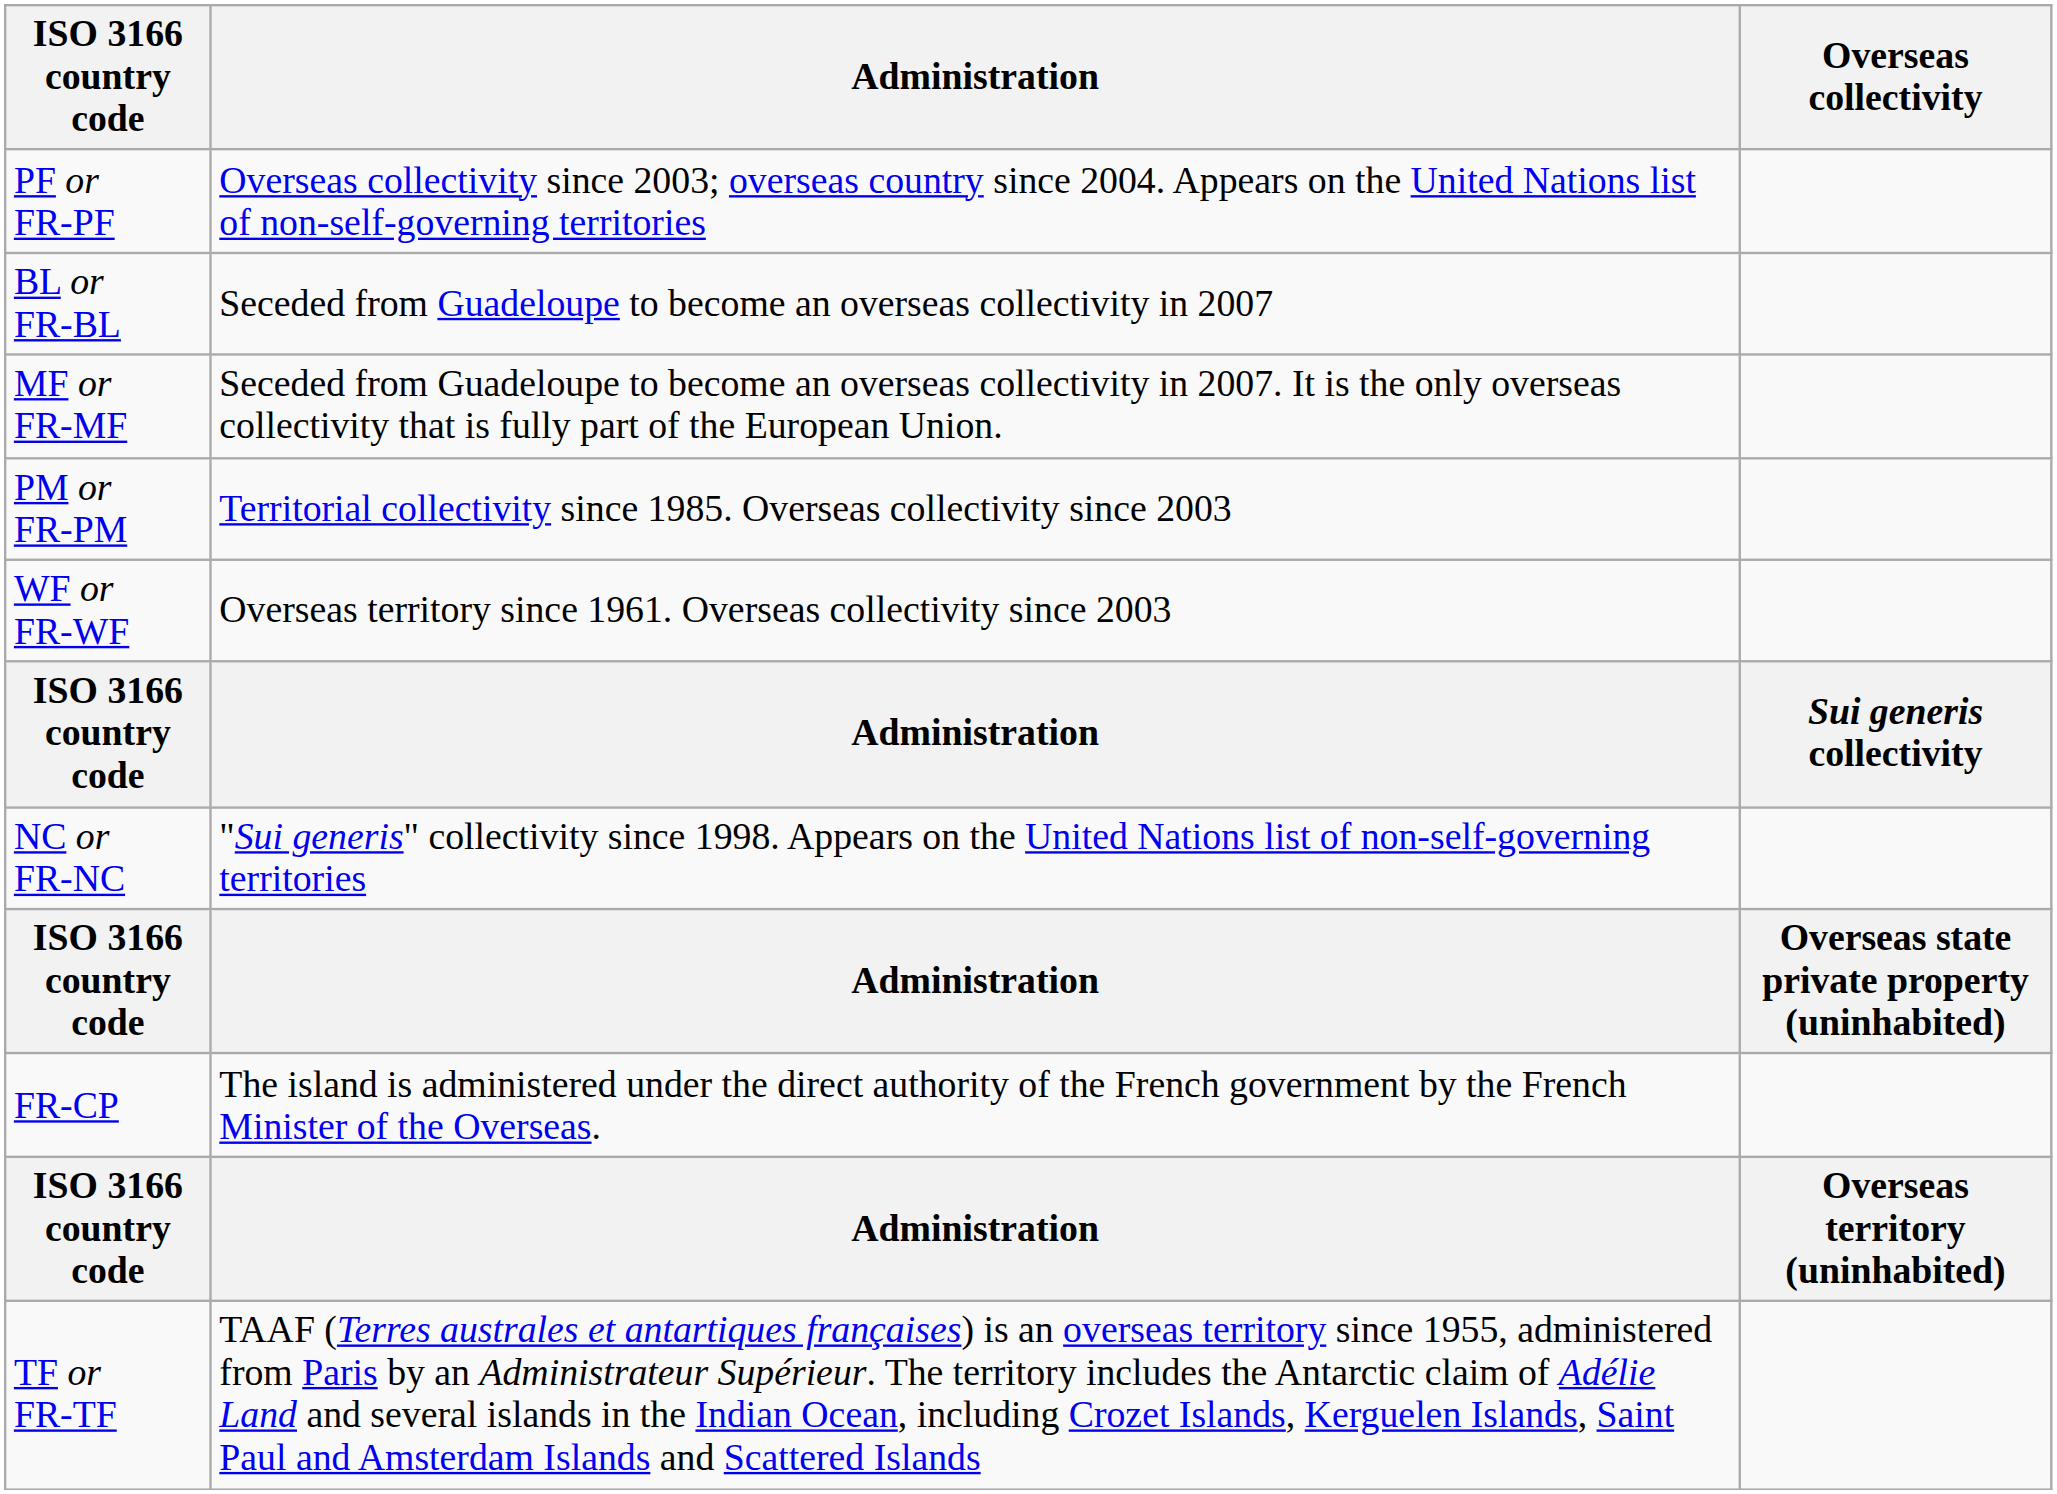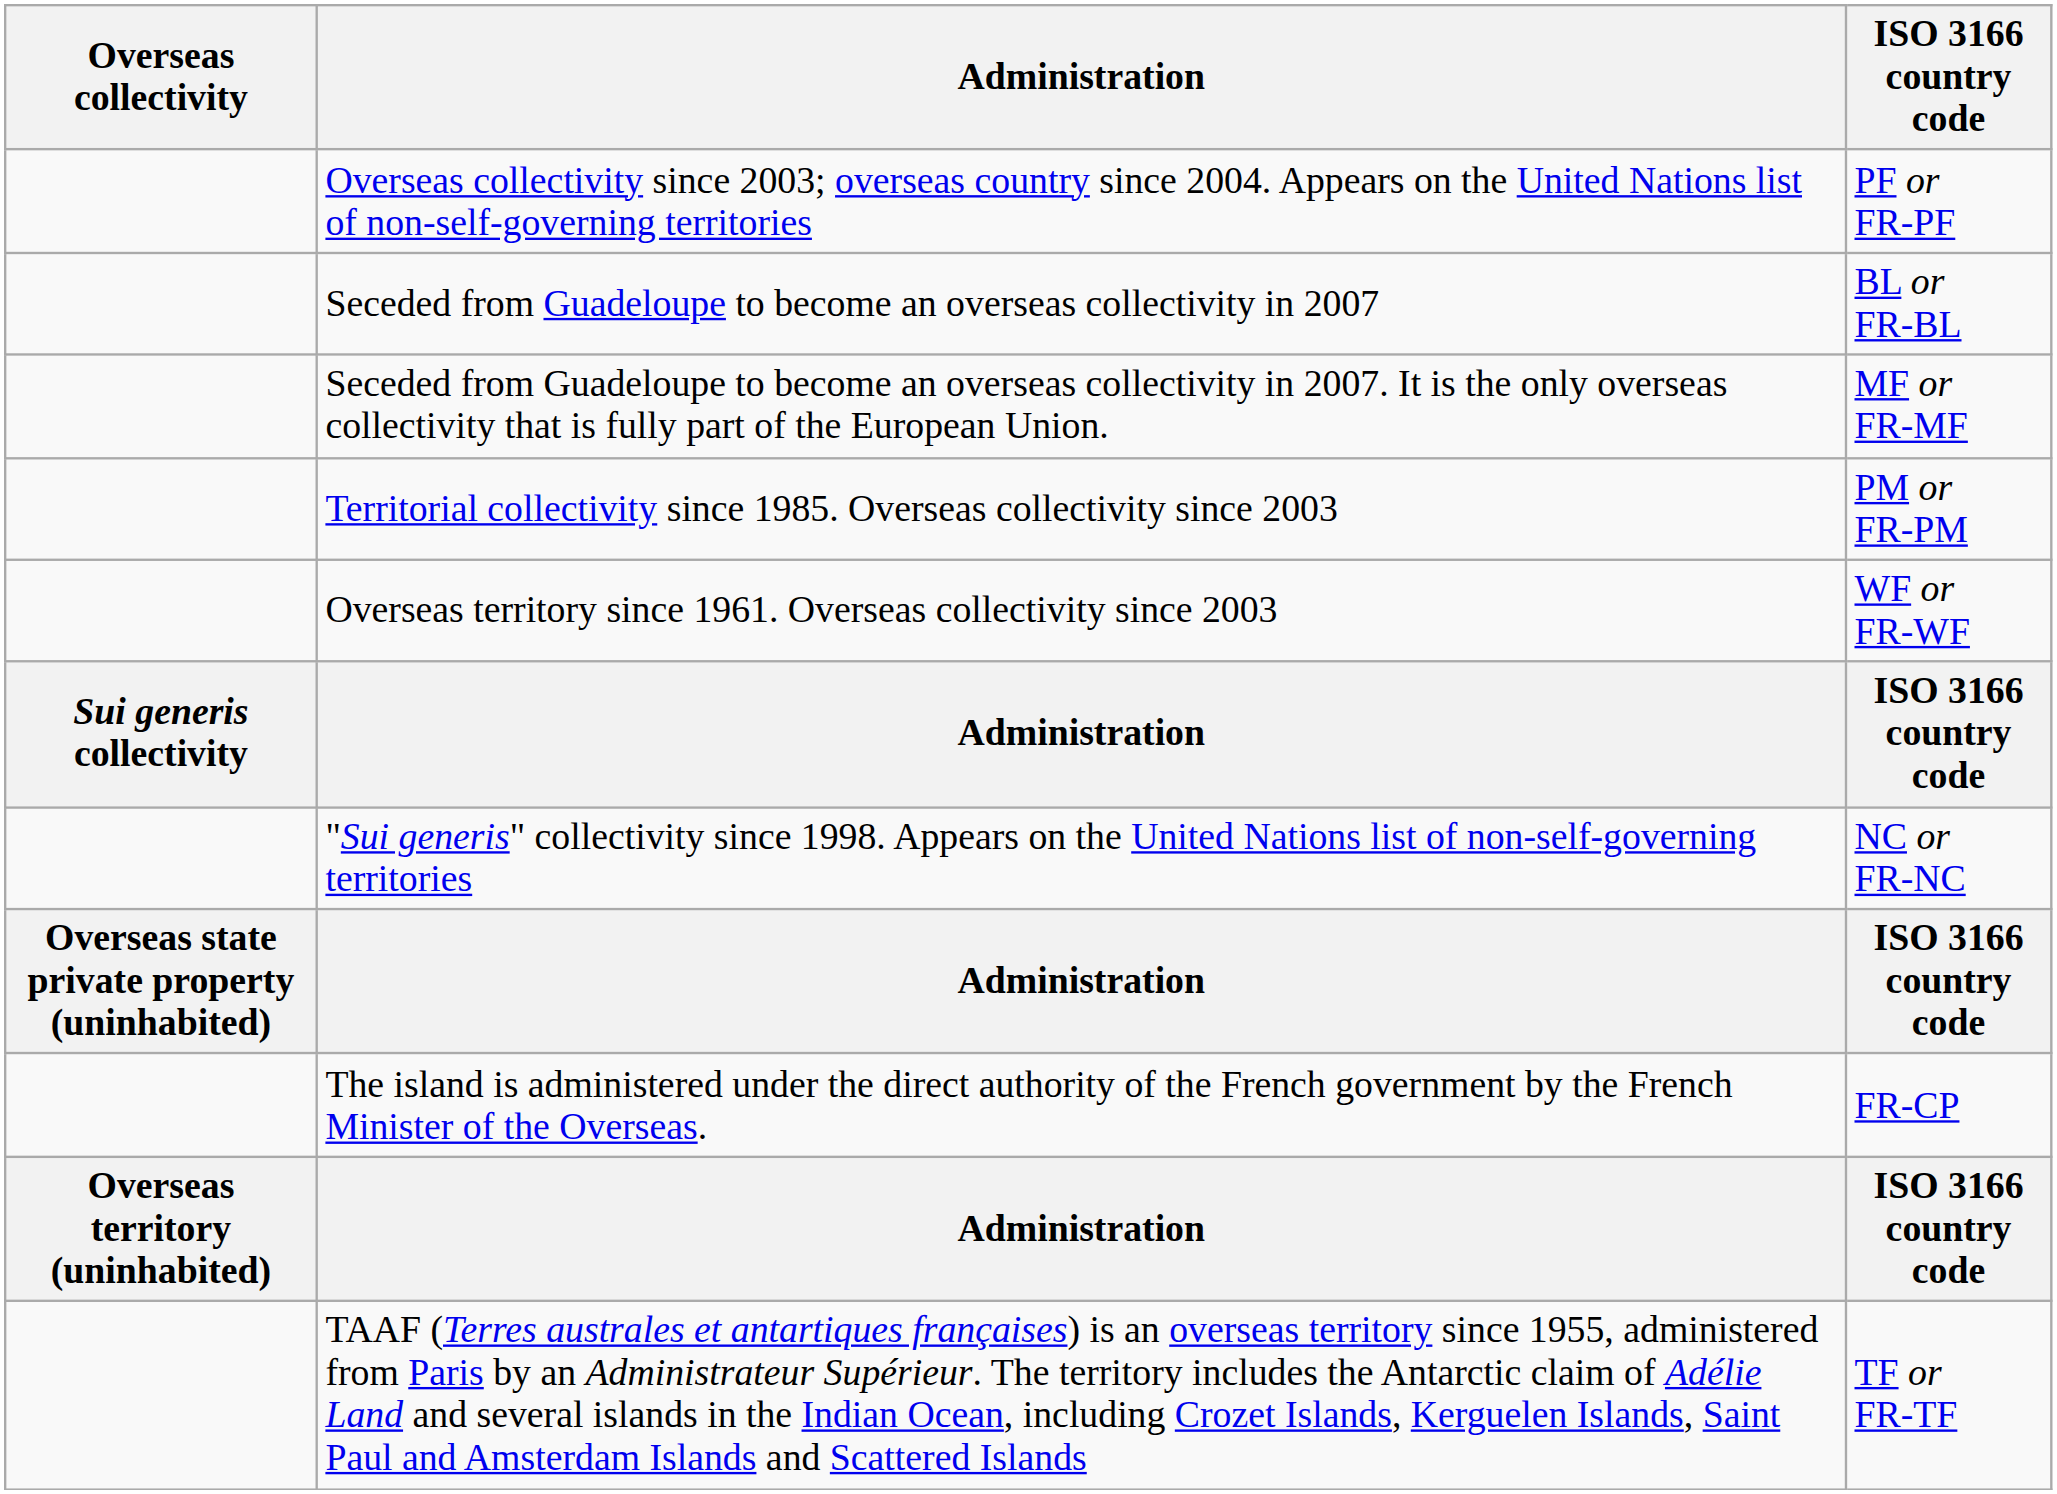columns swapped: Overseas collectivity <-> ISO 3166 country code
